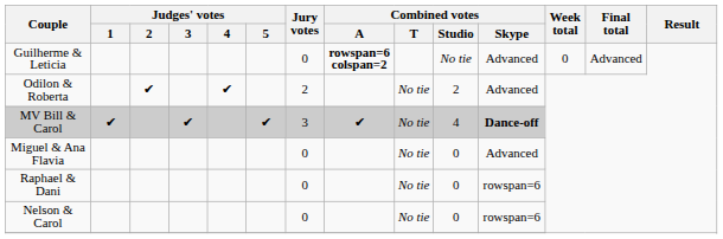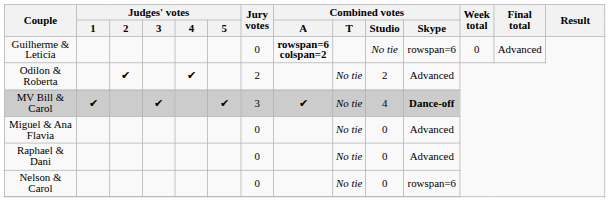Guilherme & Leticia | Combined votes / Skype: Advanced -> rowspan=6
Raphael & Dani | Combined votes / Skype: rowspan=6 -> Advanced
